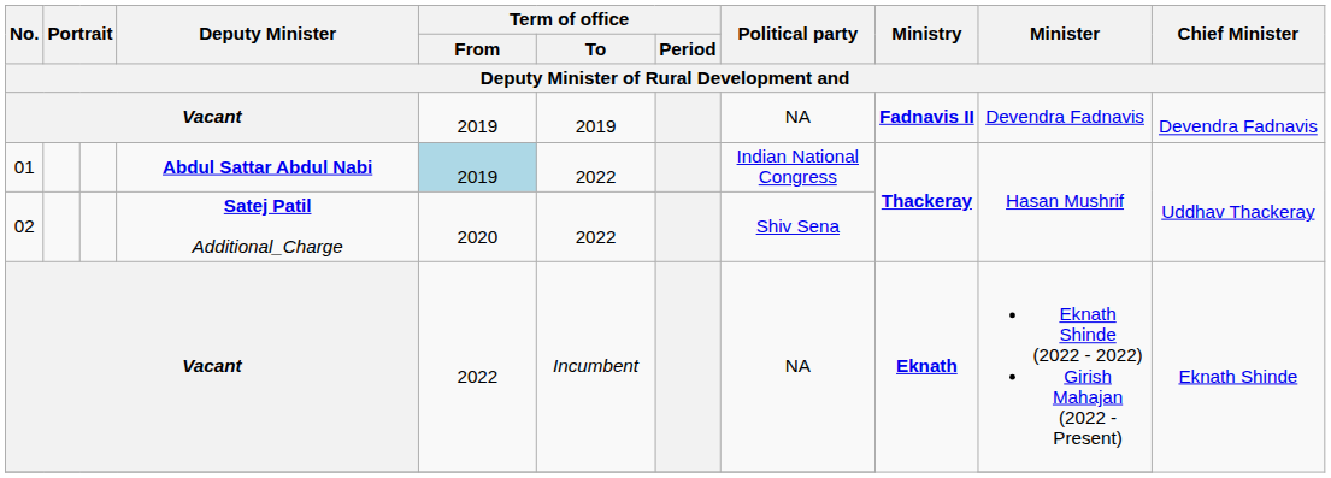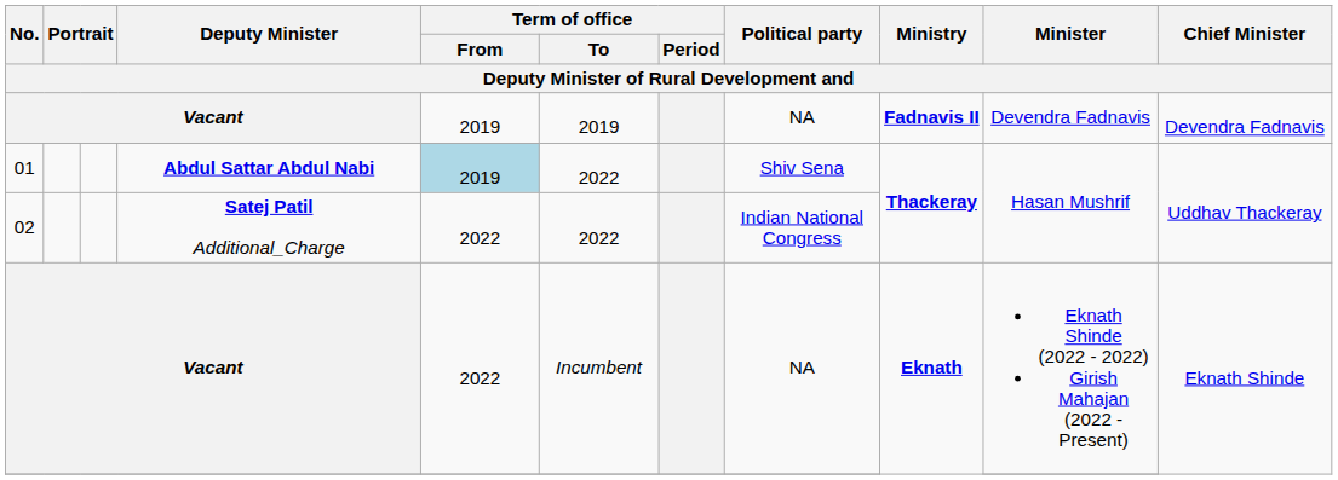01 | Political party: Indian National Congress -> Shiv Sena
02 | Term of office / From: 2020 -> 2022
02 | Political party: Shiv Sena -> Indian National Congress
